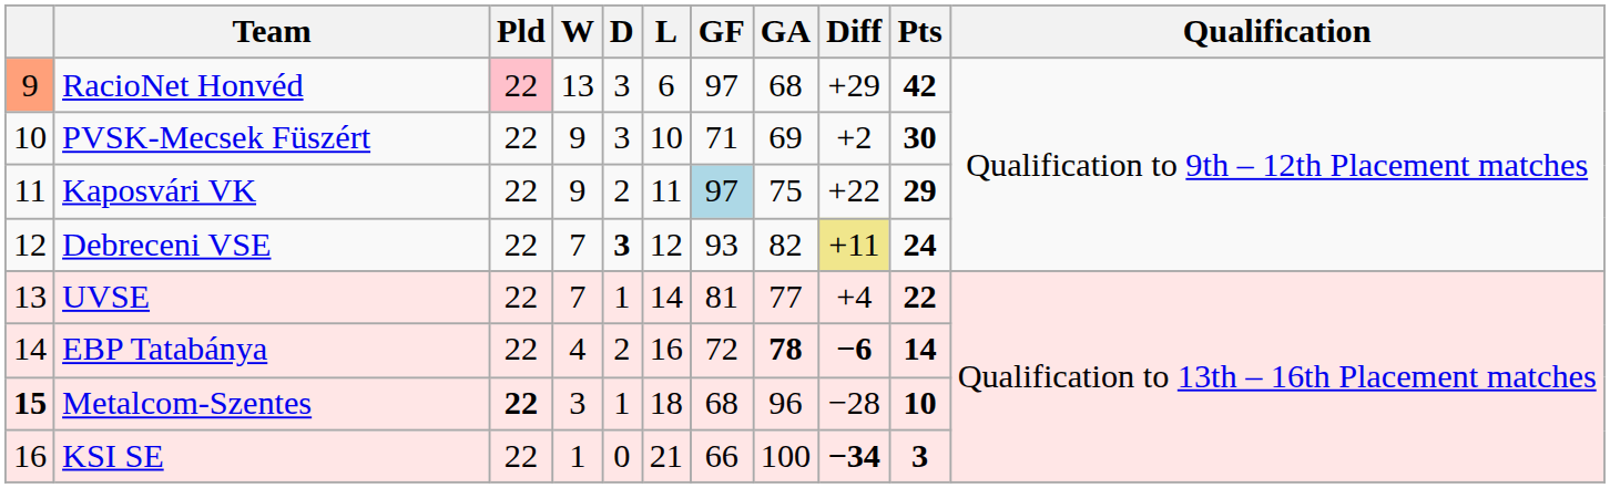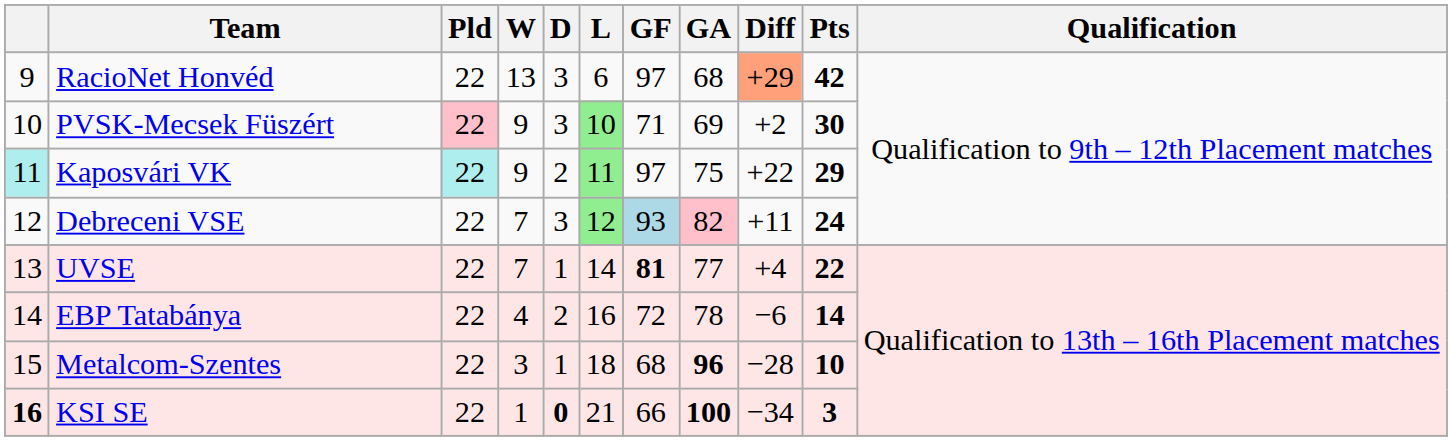RacioNet Honvéd | column 1: lightsalmon background -> no background
RacioNet Honvéd | Pld: pink background -> no background
RacioNet Honvéd | Diff: no background -> lightsalmon background
PVSK-Mecsek Füszért | Pld: no background -> pink background
PVSK-Mecsek Füszért | L: no background -> lightgreen background
Kaposvári VK | column 1: no background -> paleturquoise background
Kaposvári VK | Pld: no background -> paleturquoise background
Kaposvári VK | L: no background -> lightgreen background
Kaposvári VK | GF: lightblue background -> no background
Debreceni VSE | D: bold -> normal
Debreceni VSE | L: no background -> lightgreen background
Debreceni VSE | GF: no background -> lightblue background
Debreceni VSE | GA: no background -> pink background
Debreceni VSE | Diff: khaki background -> no background
UVSE | GF: normal -> bold
EBP Tatabánya | GA: bold -> normal
EBP Tatabánya | Diff: bold -> normal
Metalcom-Szentes | column 1: bold -> normal
Metalcom-Szentes | Pld: bold -> normal
Metalcom-Szentes | GA: normal -> bold
KSI SE | column 1: normal -> bold
KSI SE | D: normal -> bold
KSI SE | GA: normal -> bold
KSI SE | Diff: bold -> normal
